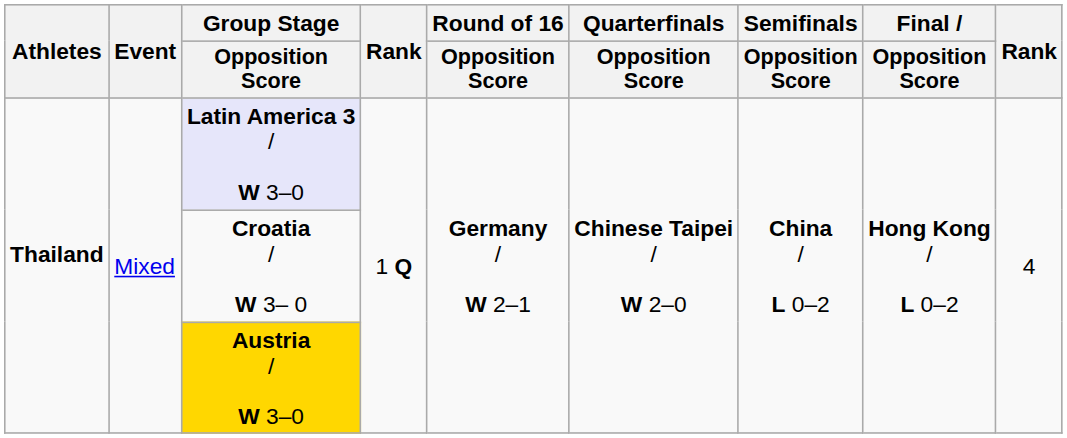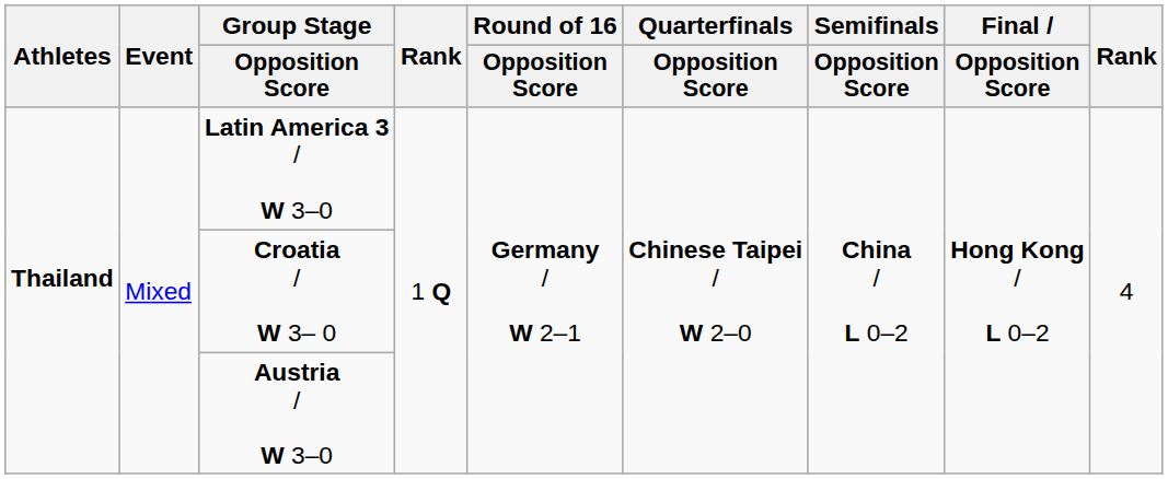Latin America 3 / W 3–0 | Group Stage / Opposition Score: lavender background -> no background
Austria / W 3–0 | Group Stage / Opposition Score: gold background -> no background
